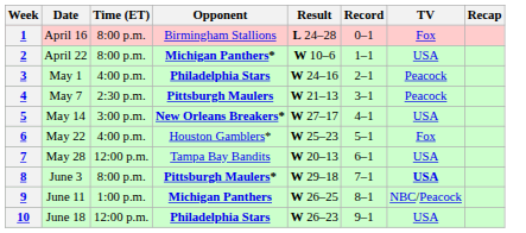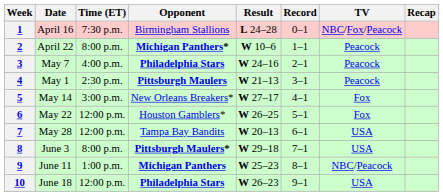1 | Time (ET): 8:00 p.m. -> 7:30 p.m.
1 | TV: Fox -> NBC/Fox/Peacock
2 | TV: USA -> Peacock
3 | Date: May 1 -> May 7
4 | Date: May 7 -> May 1
5 | Opponent: bold -> normal
5 | TV: USA -> Fox
6 | Time (ET): 4:00 p.m. -> 12:00 p.m.
6 | Result: W 25–23 -> W 26–25
8 | TV: bold -> normal
9 | Result: W 26–25 -> W 25–23
